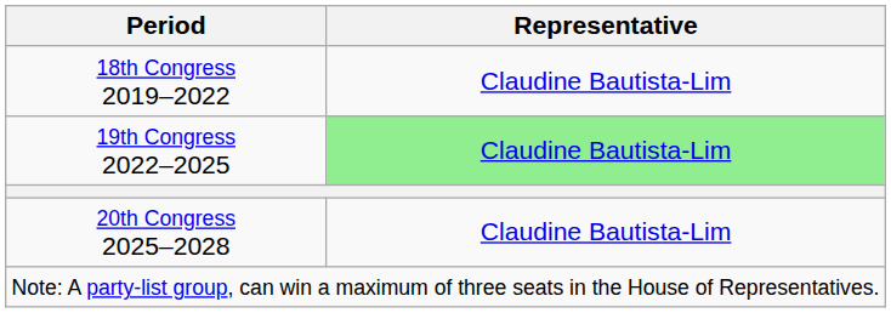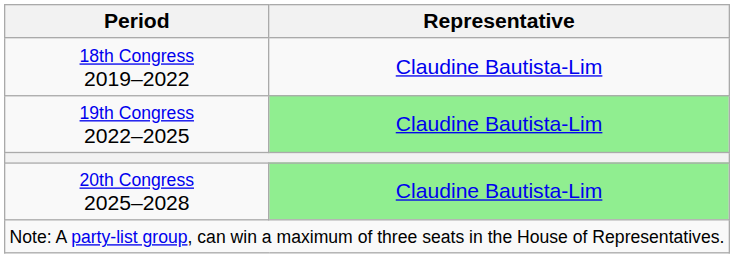20th Congress 2025–2028 | Representative: no background -> lightgreen background
